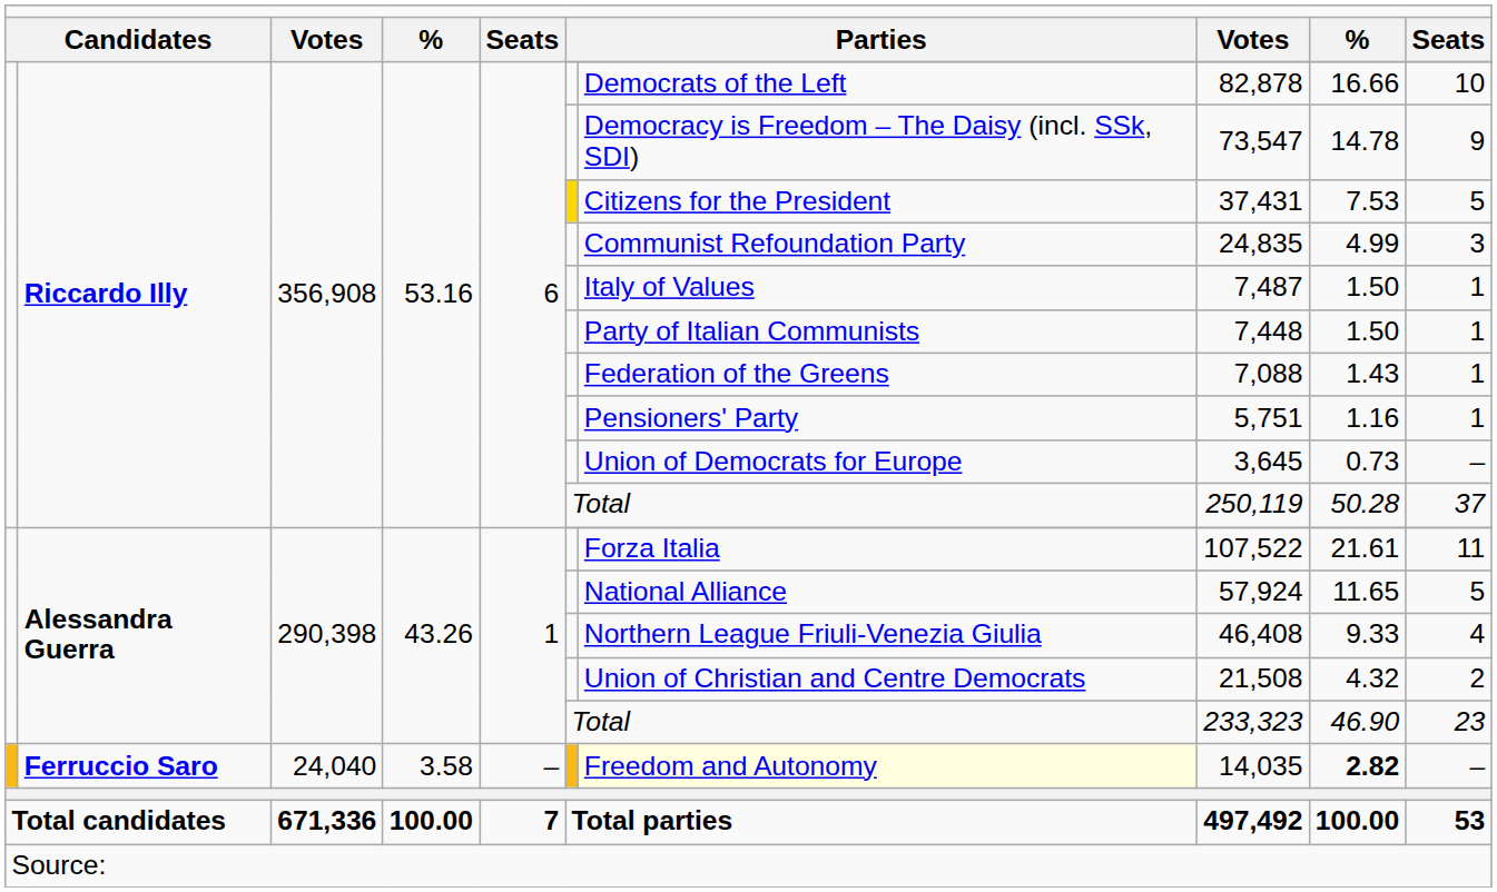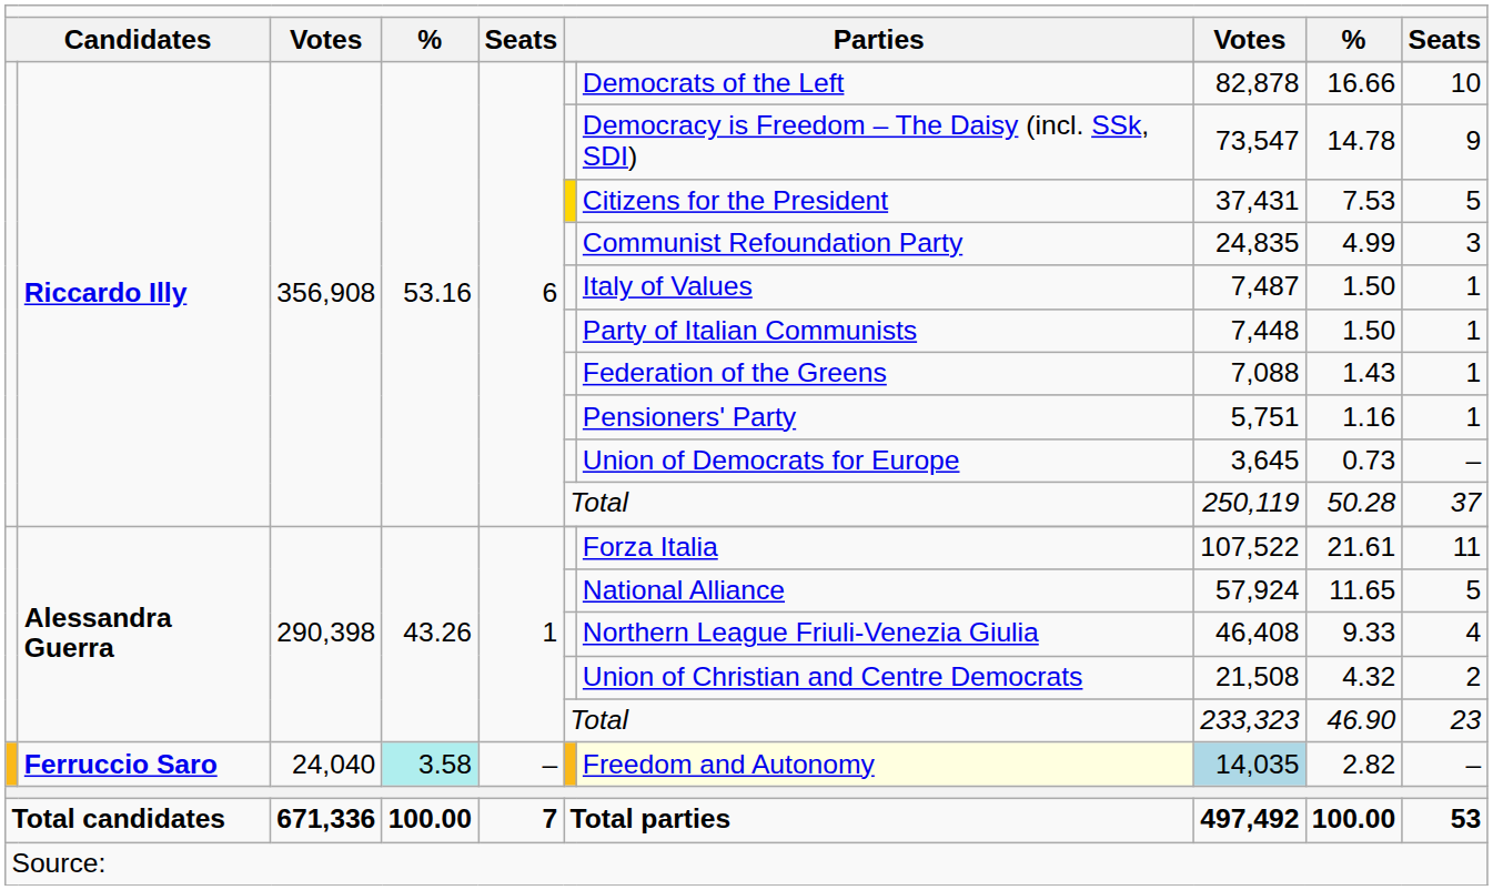Ferruccio Saro | column 4: no background -> paleturquoise background
Ferruccio Saro | column 8: no background -> lightblue background
Ferruccio Saro | column 9: bold -> normal
